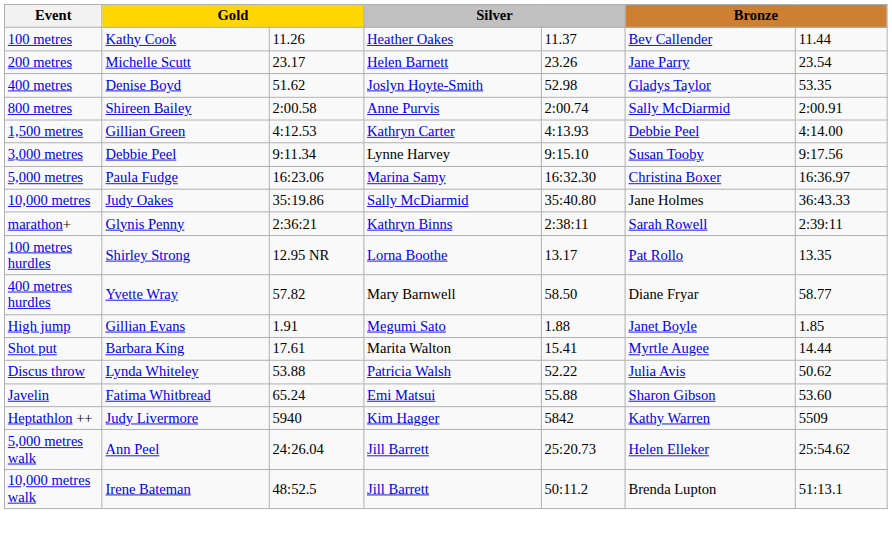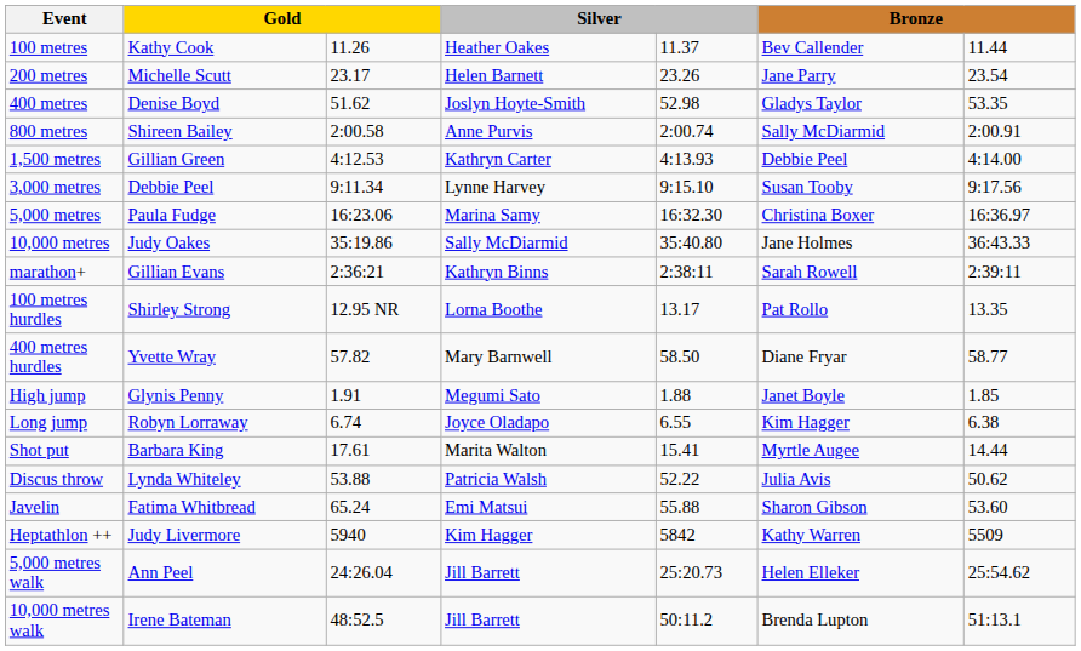marathon+ | column 2: Glynis Penny -> Gillian Evans
High jump | column 2: Gillian Evans -> Glynis Penny
+ row: Long jump | Robyn Lorraway | 6.74 | Joyce Oladapo | 6.55 | Kim Hagger | 6.38
